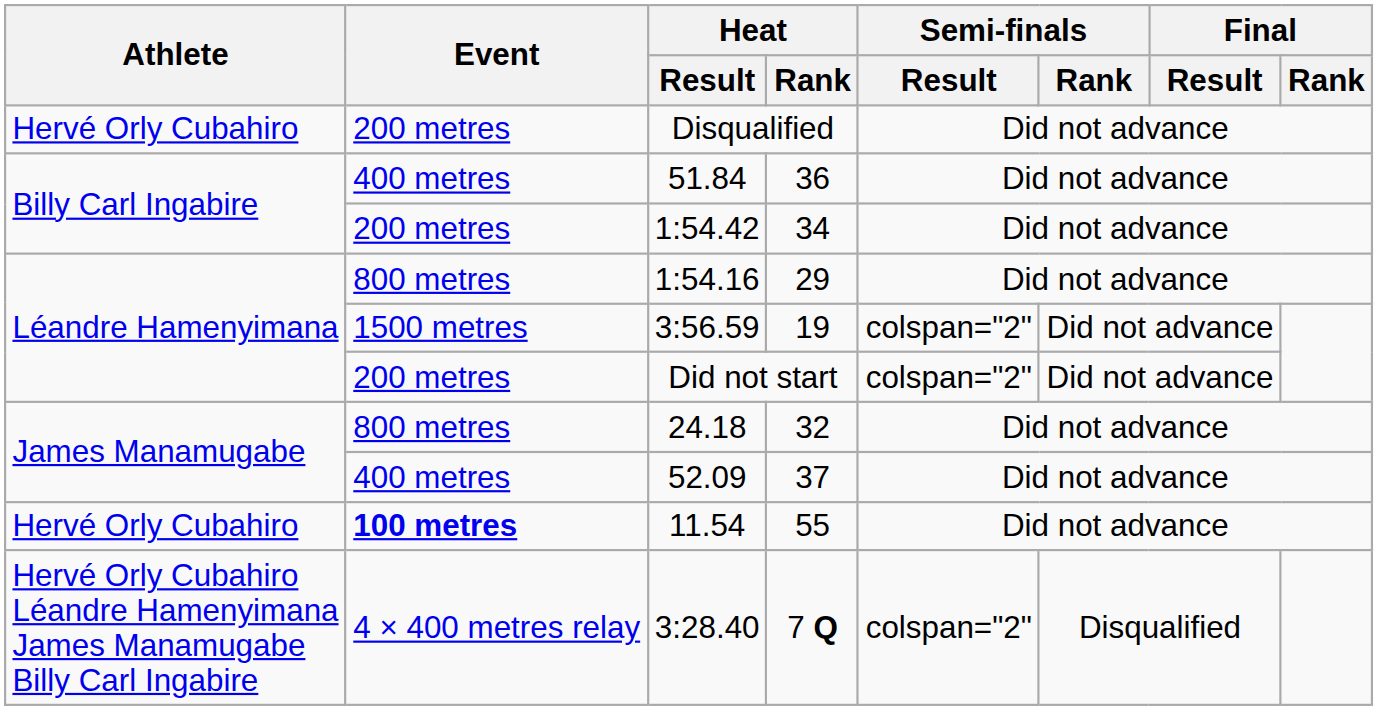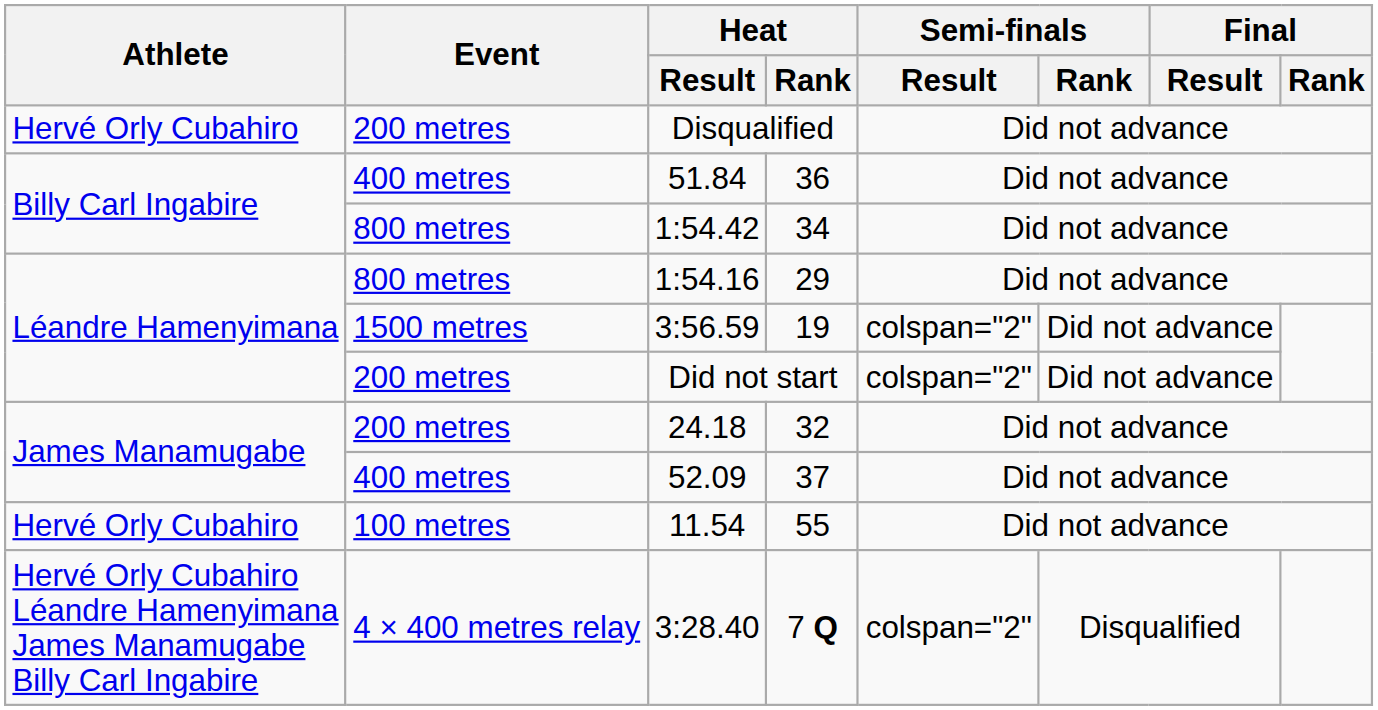1:54.42 | Event: 200 metres -> 800 metres
24.18 | Event: 800 metres -> 200 metres
11.54 | Event: bold -> normal
